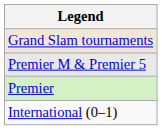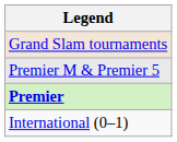row 4 | column 1: normal -> bold
